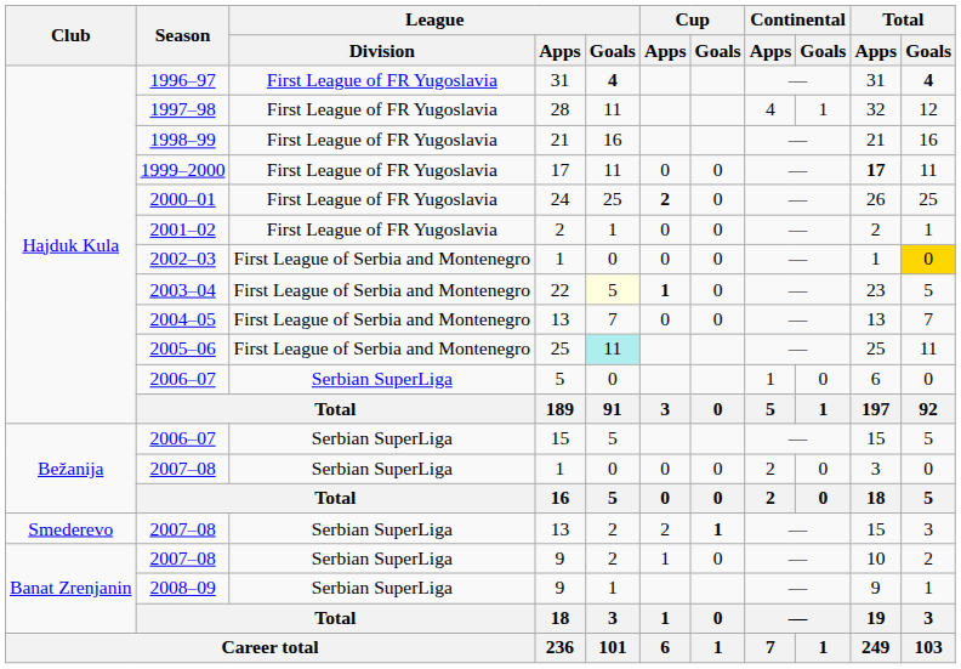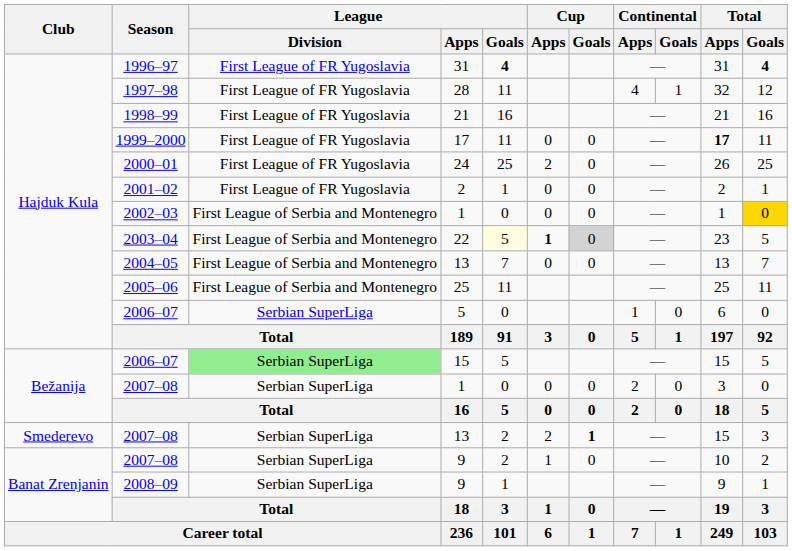2000–01 | Cup / Apps: bold -> normal
2003–04 | Cup / Goals: no background -> lightgrey background
2005–06 | League / Goals: paleturquoise background -> no background
2006–07 / 15 | League / Division: no background -> lightgreen background
